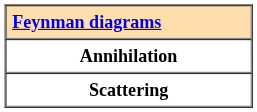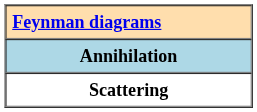row 2 | column 1: no background -> lightblue background
